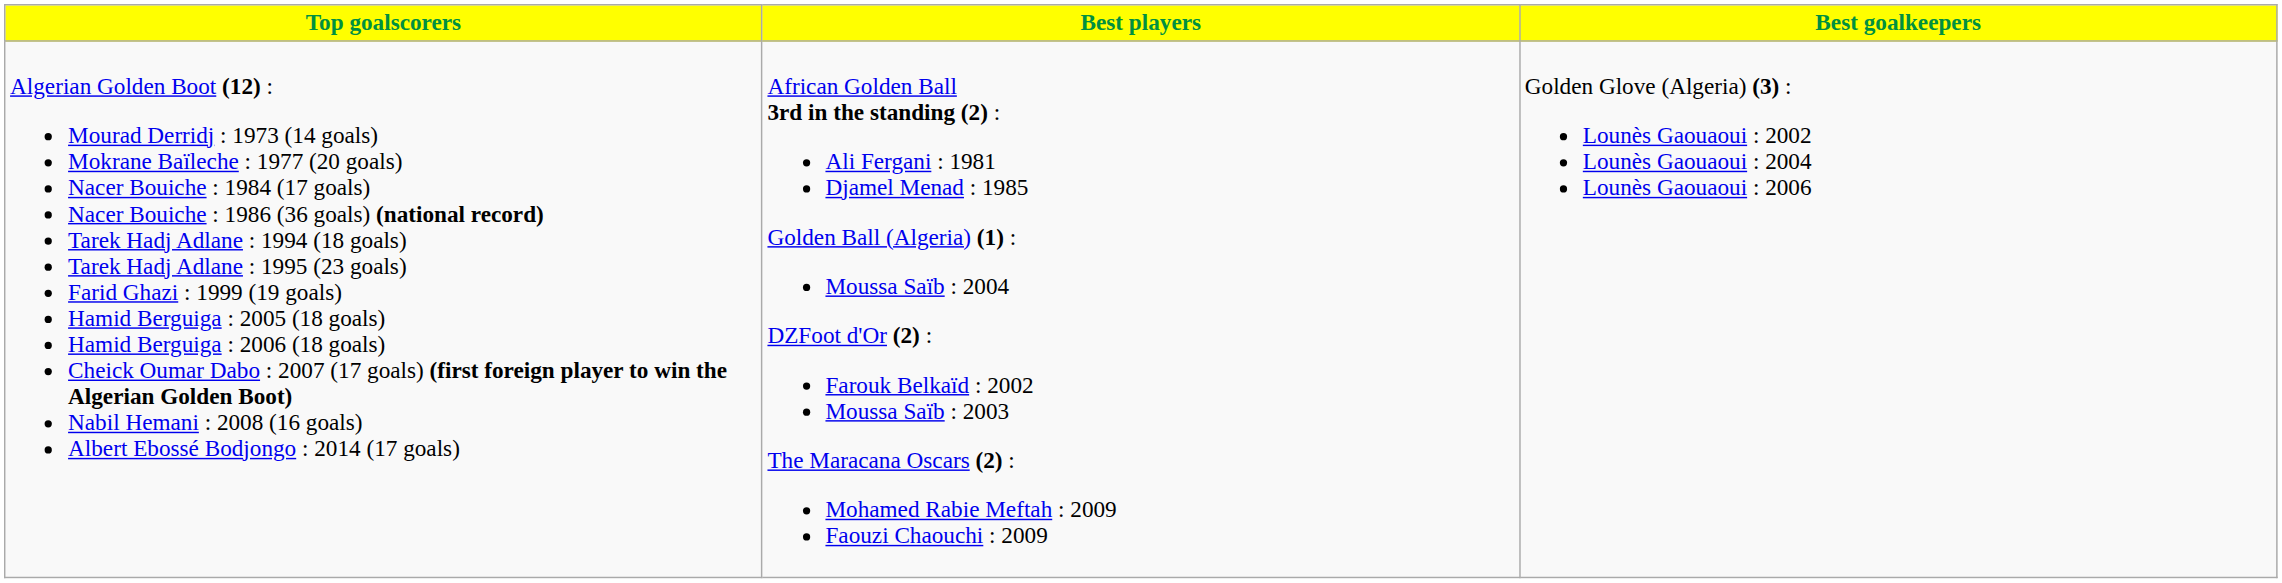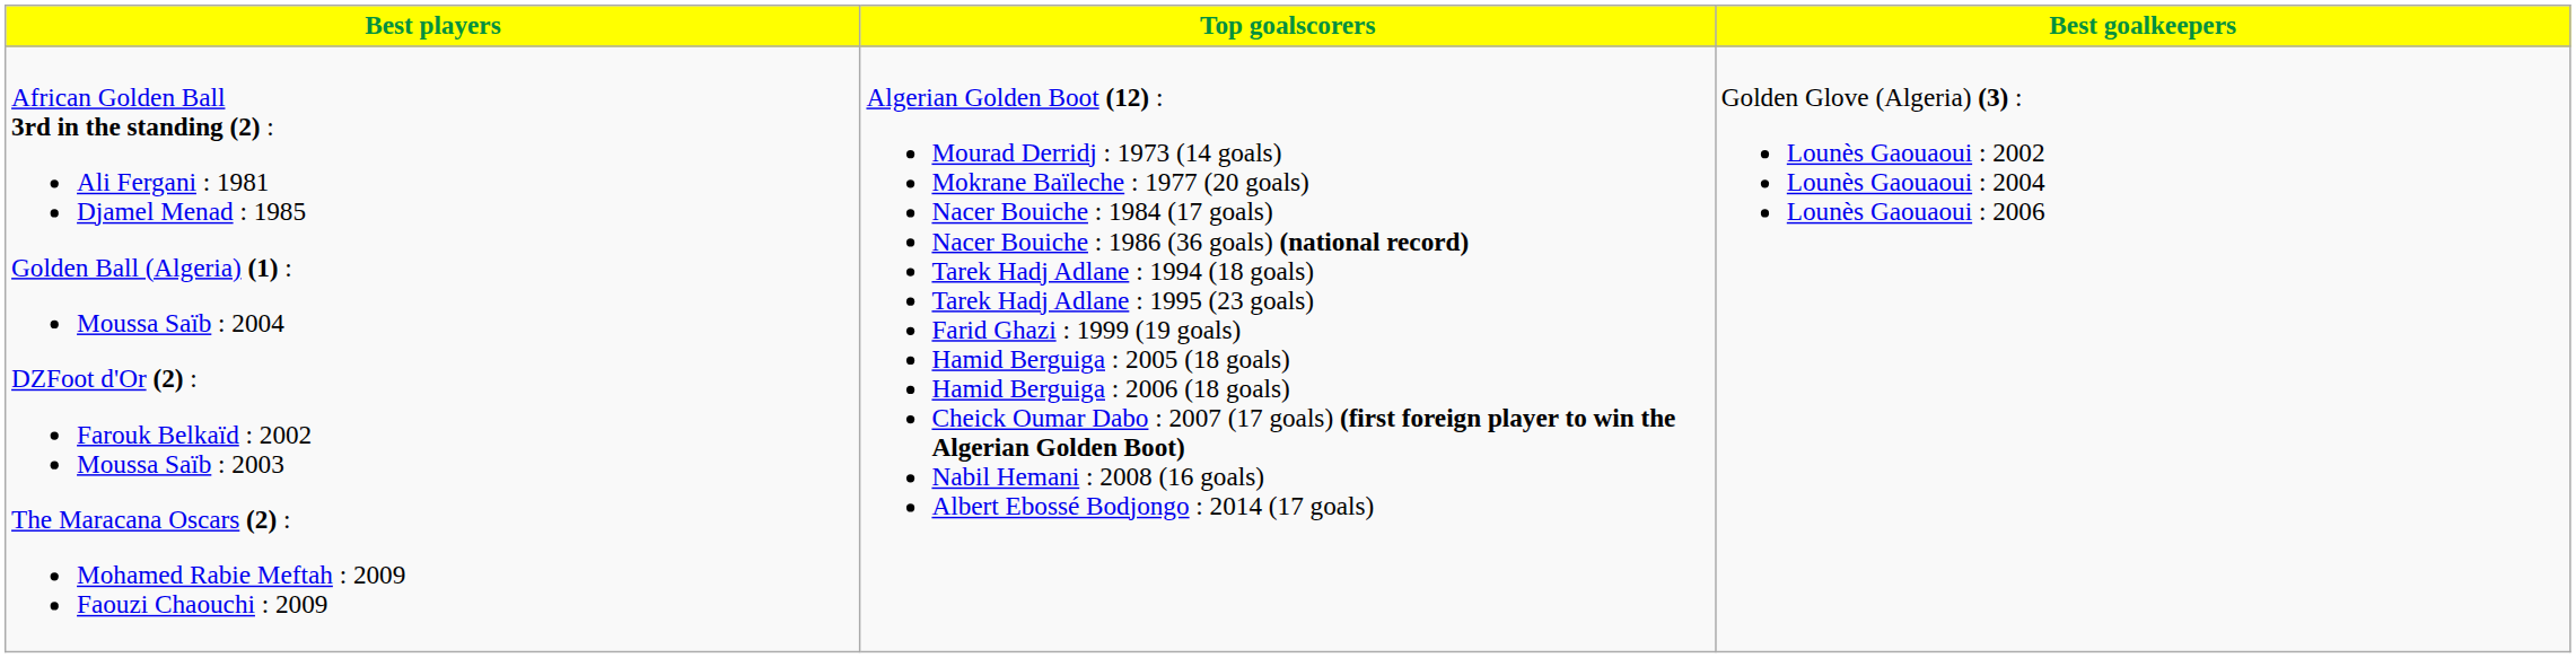columns swapped: Best players <-> Top goalscorers
